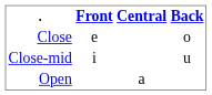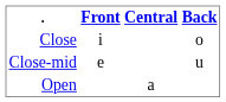Close | Front: e -> i
Close-mid | Front: i -> e
